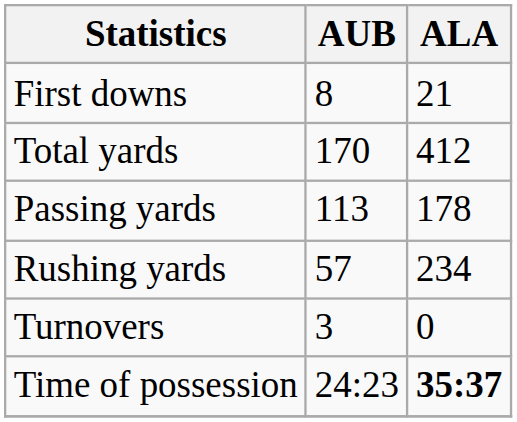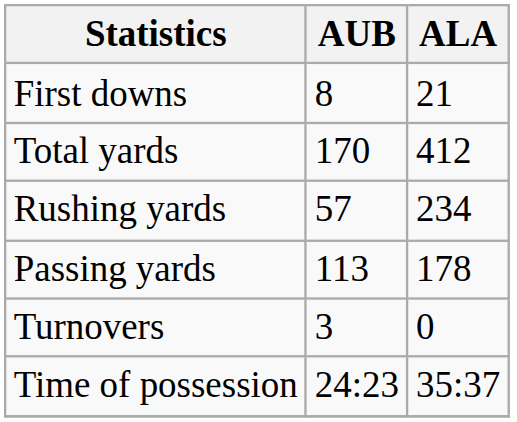rows swapped: Rushing yards <-> Passing yards
Time of possession | ALA: bold -> normal
